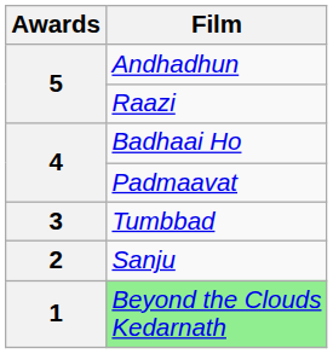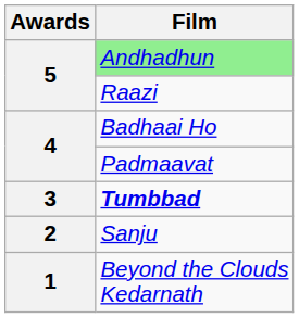Andhadhun | Film: no background -> lightgreen background
Tumbbad | Film: normal -> bold
Beyond the Clouds Kedarnath | Film: lightgreen background -> no background
